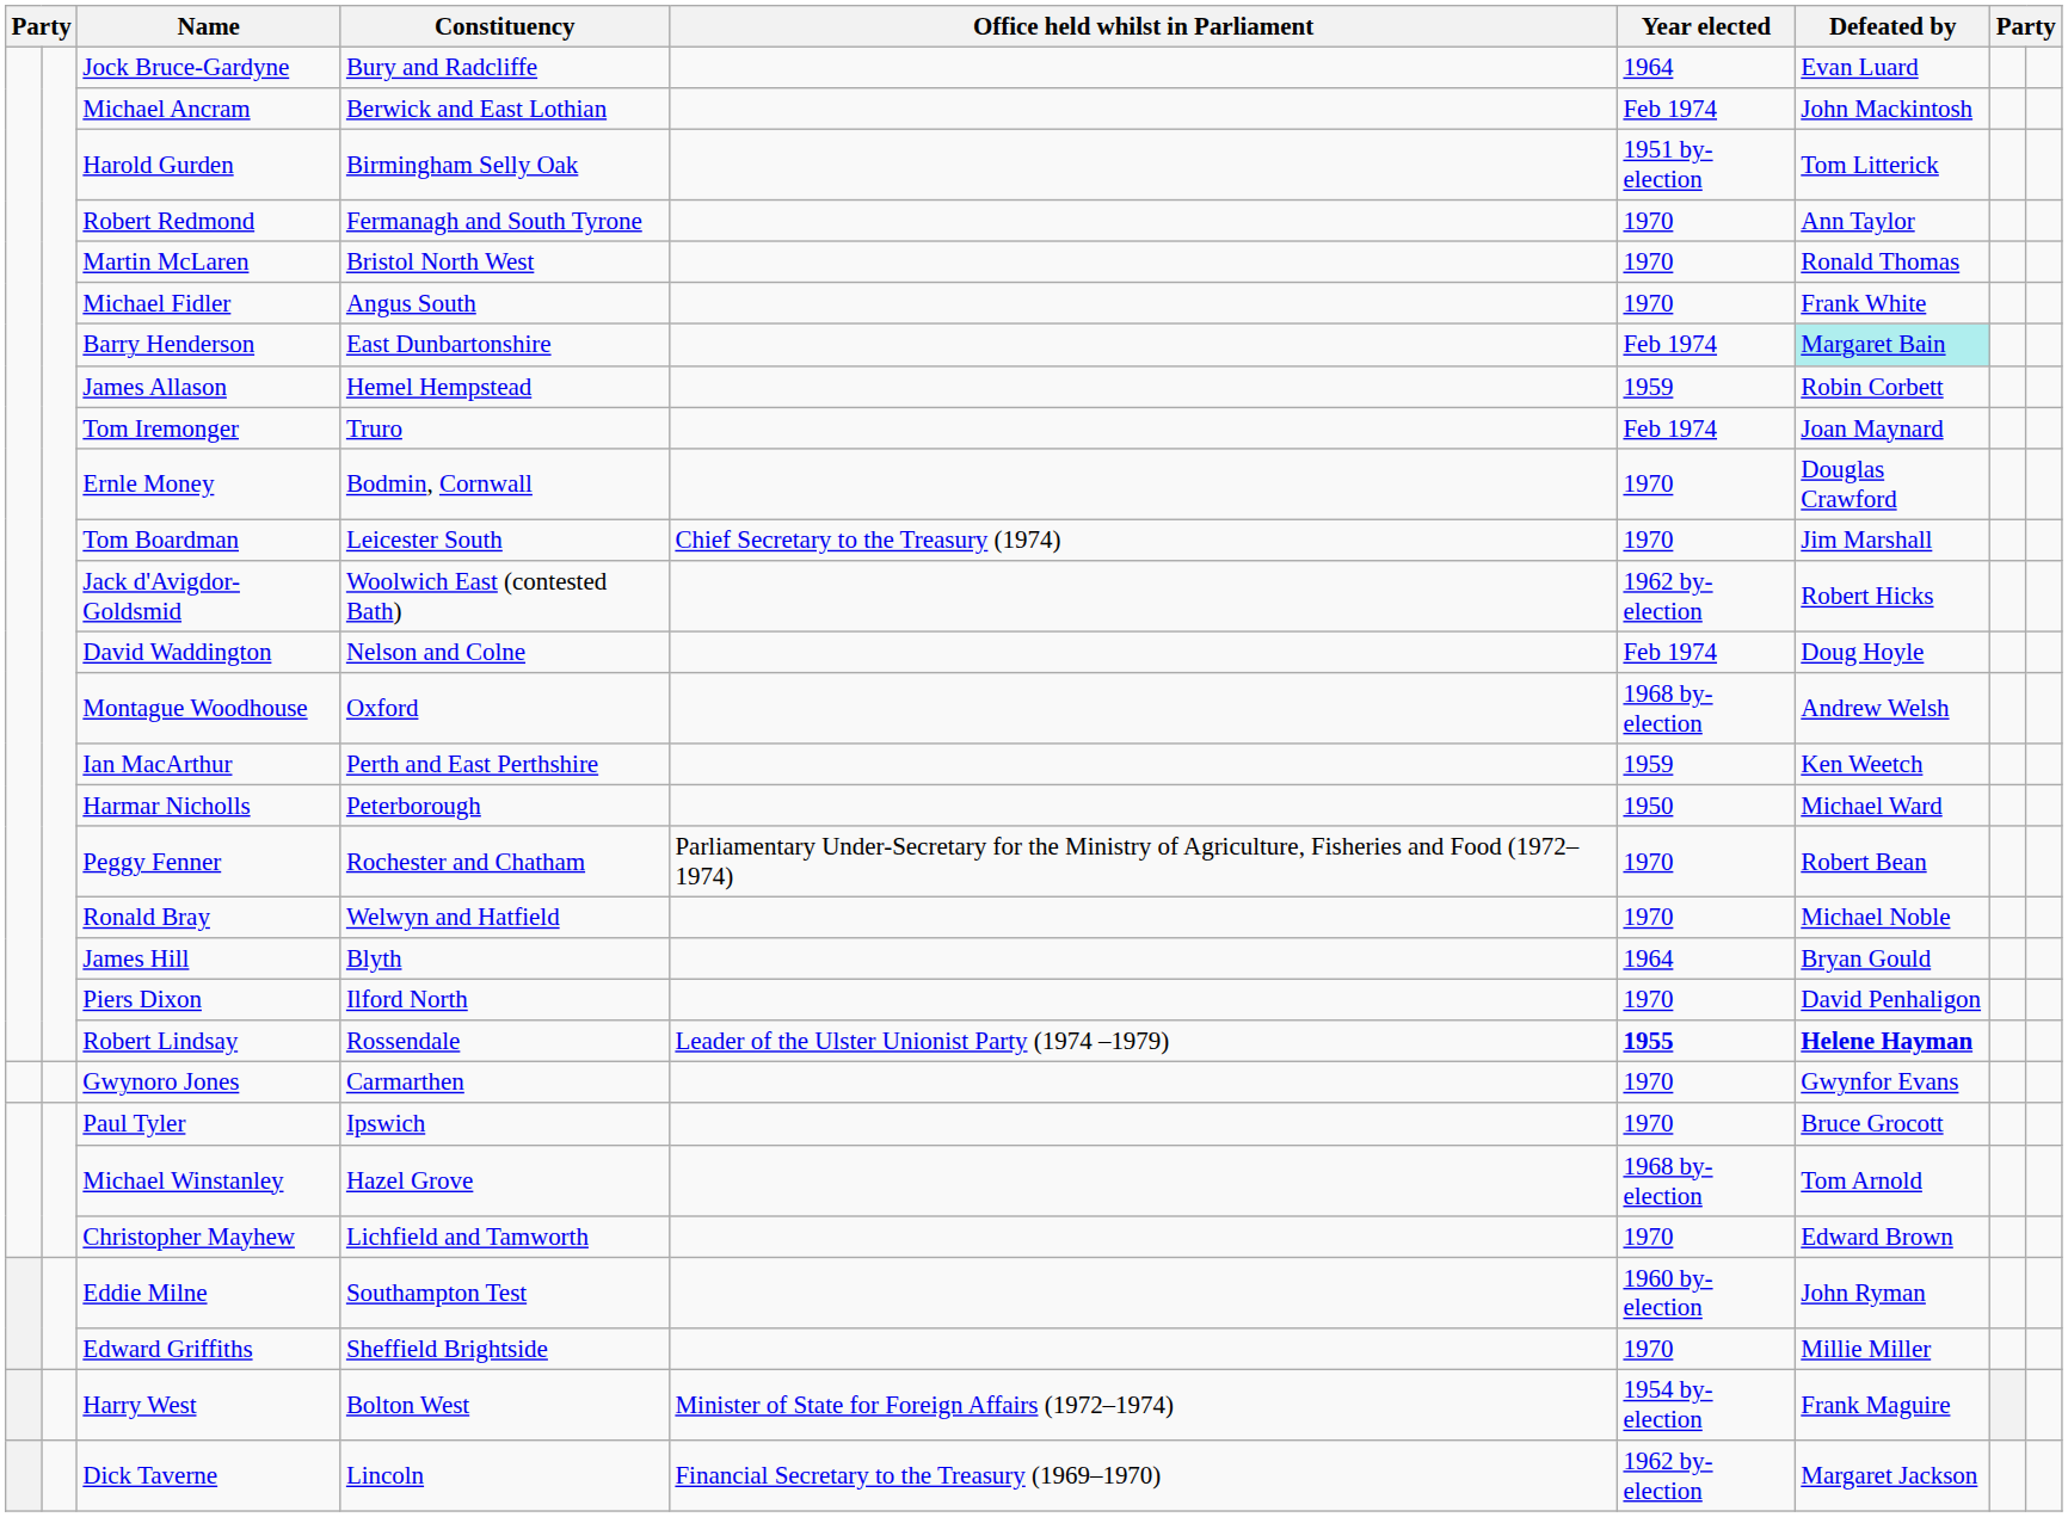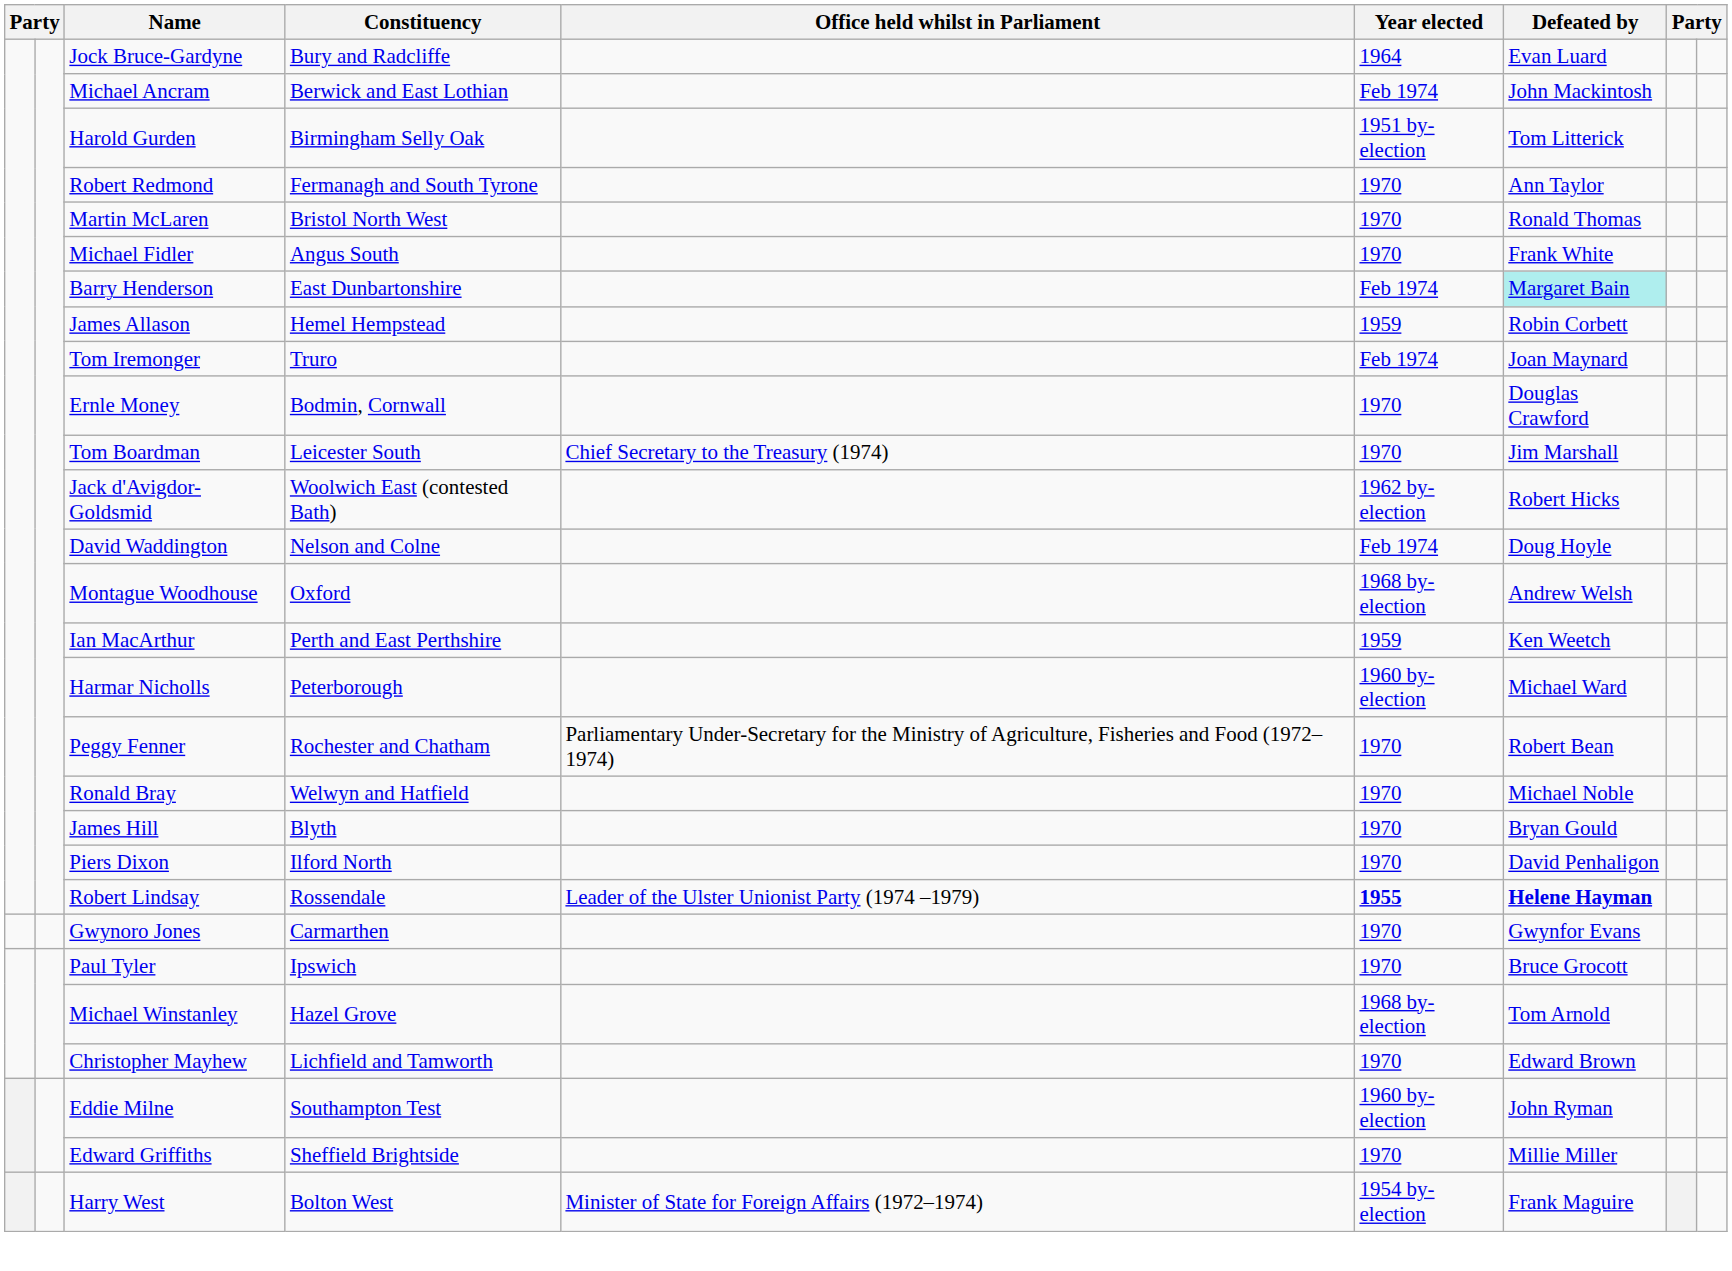Harmar Nicholls | Year elected: 1950 -> 1960 by-election
James Hill | Year elected: 1964 -> 1970
- row: Dick Taverne | Lincoln | Financial Secretary to the Treasury (1969–1970) | 1962 by-election | Margaret Jackson
